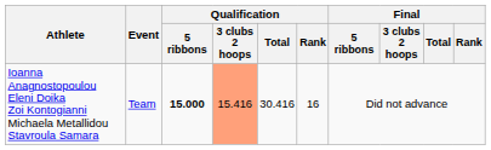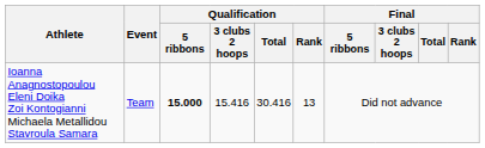row 3 | Qualification / 3 clubs 2 hoops: lightsalmon background -> no background
row 3 | Qualification / Rank: 16 -> 13
